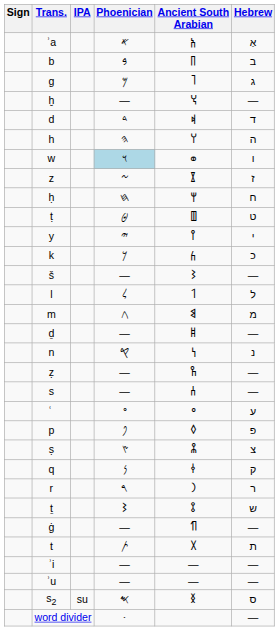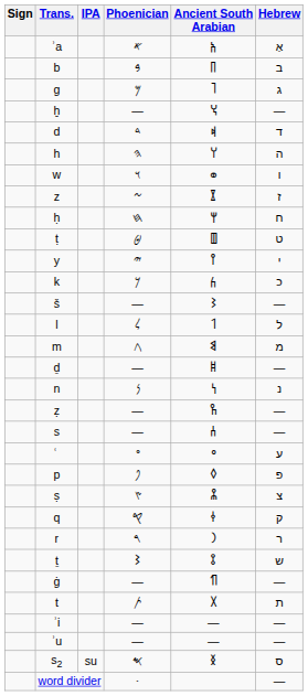w | Phoenician: lightblue background -> no background
n | Phoenician: 𐤒 -> 𐤍
q | Phoenician: 𐤍 -> 𐤒
